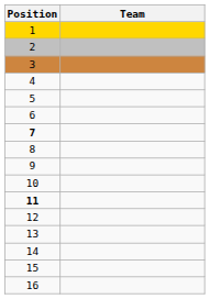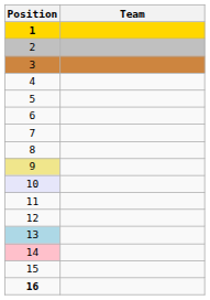1 | Position: normal -> bold
7 | Position: bold -> normal
9 | Position: no background -> khaki background
10 | Position: no background -> lavender background
11 | Position: bold -> normal
13 | Position: no background -> lightblue background
14 | Position: no background -> pink background
16 | Position: normal -> bold
